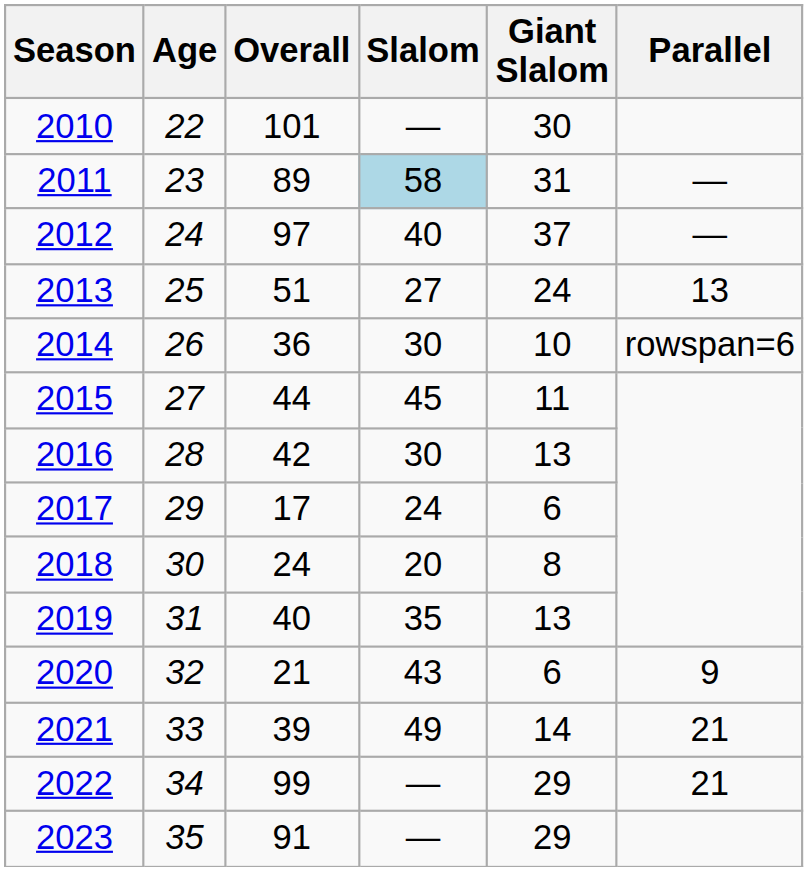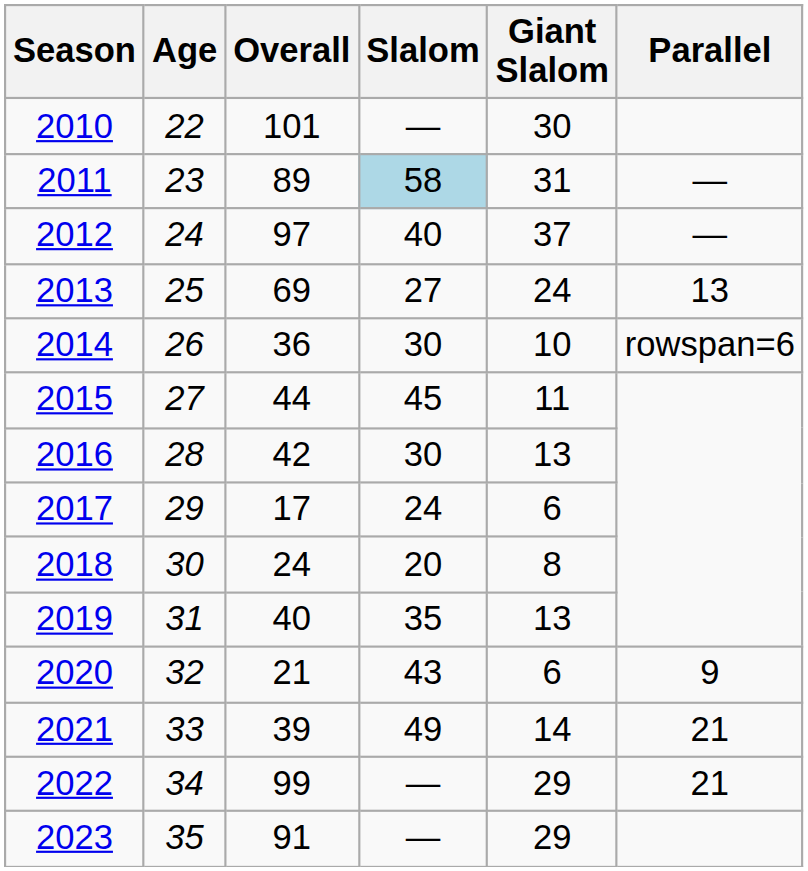2013 | Overall: 51 -> 69
